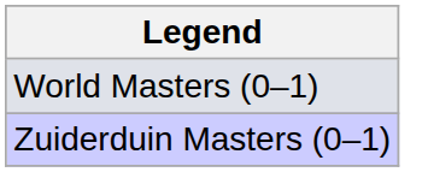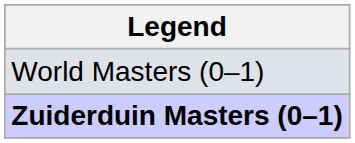row 3 | column 1: normal -> bold
